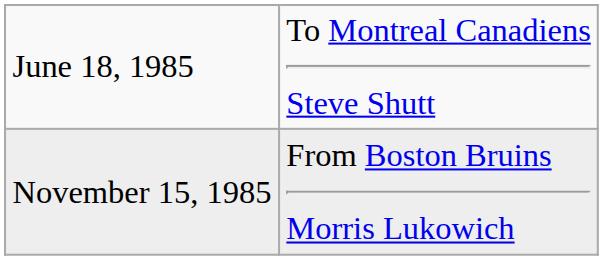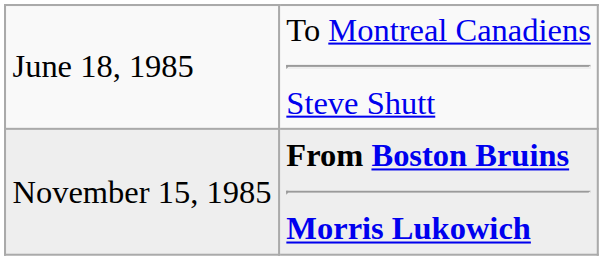November 15, 1985 | column 2: normal -> bold
